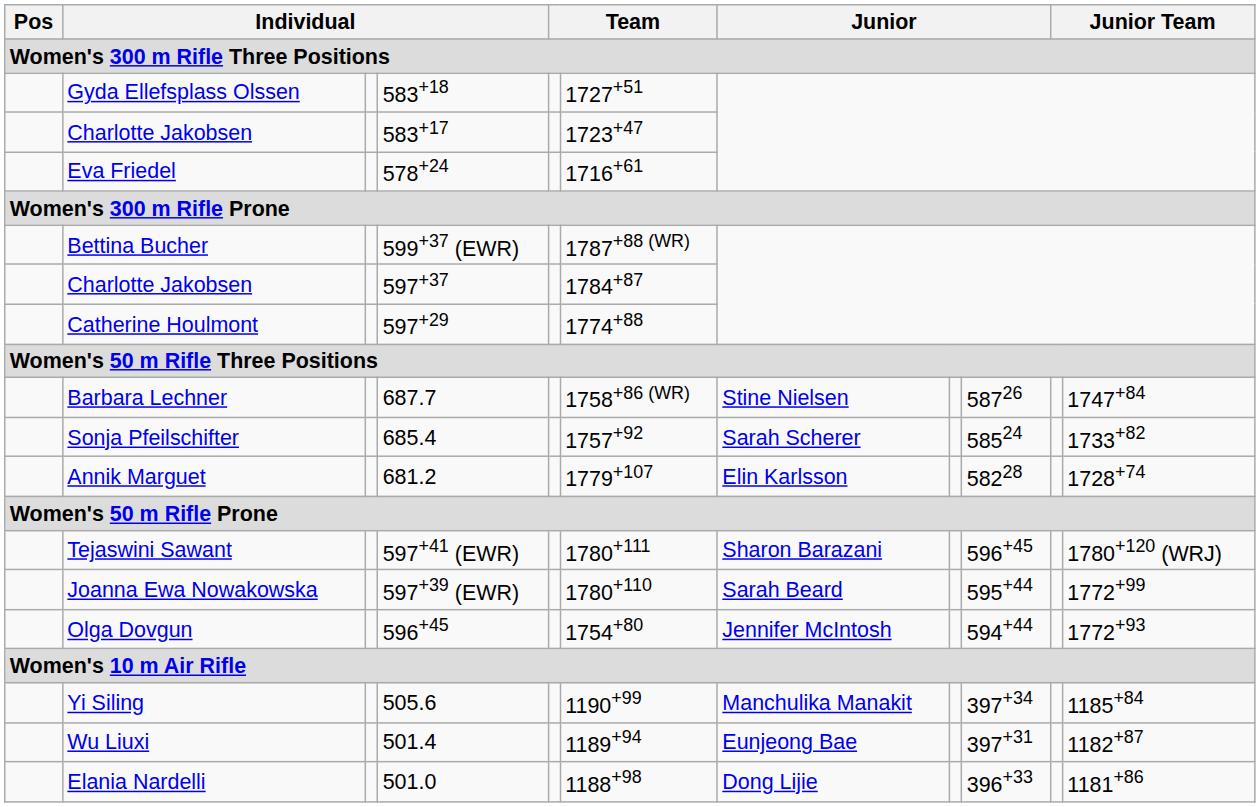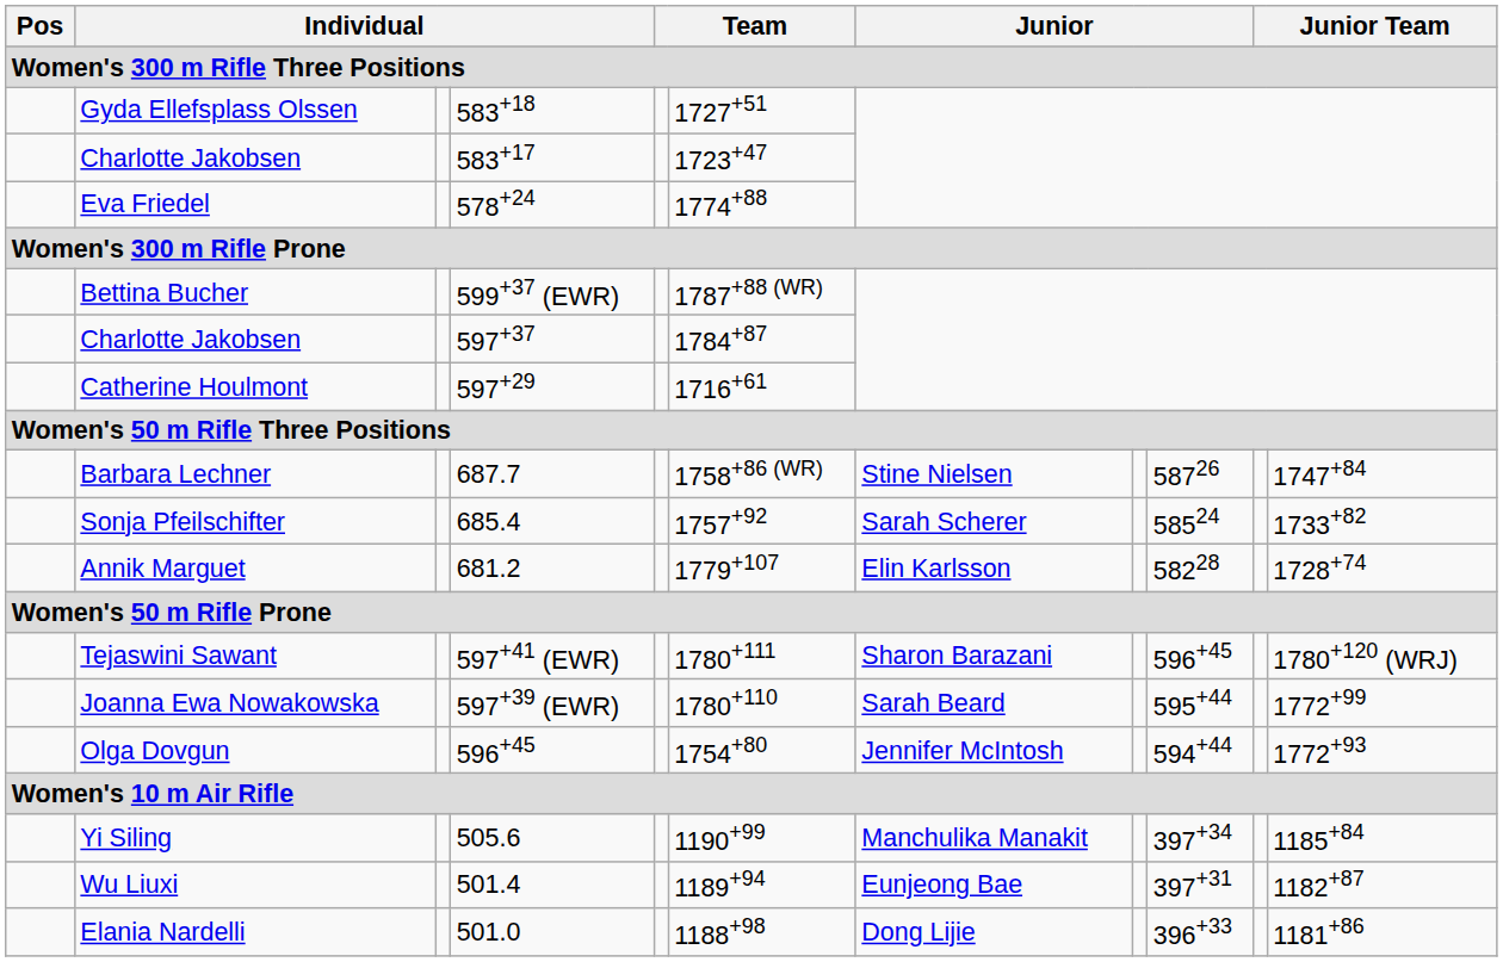Eva Friedel | column 6: 1716+61 -> 1774+88
Catherine Houlmont | column 6: 1774+88 -> 1716+61
